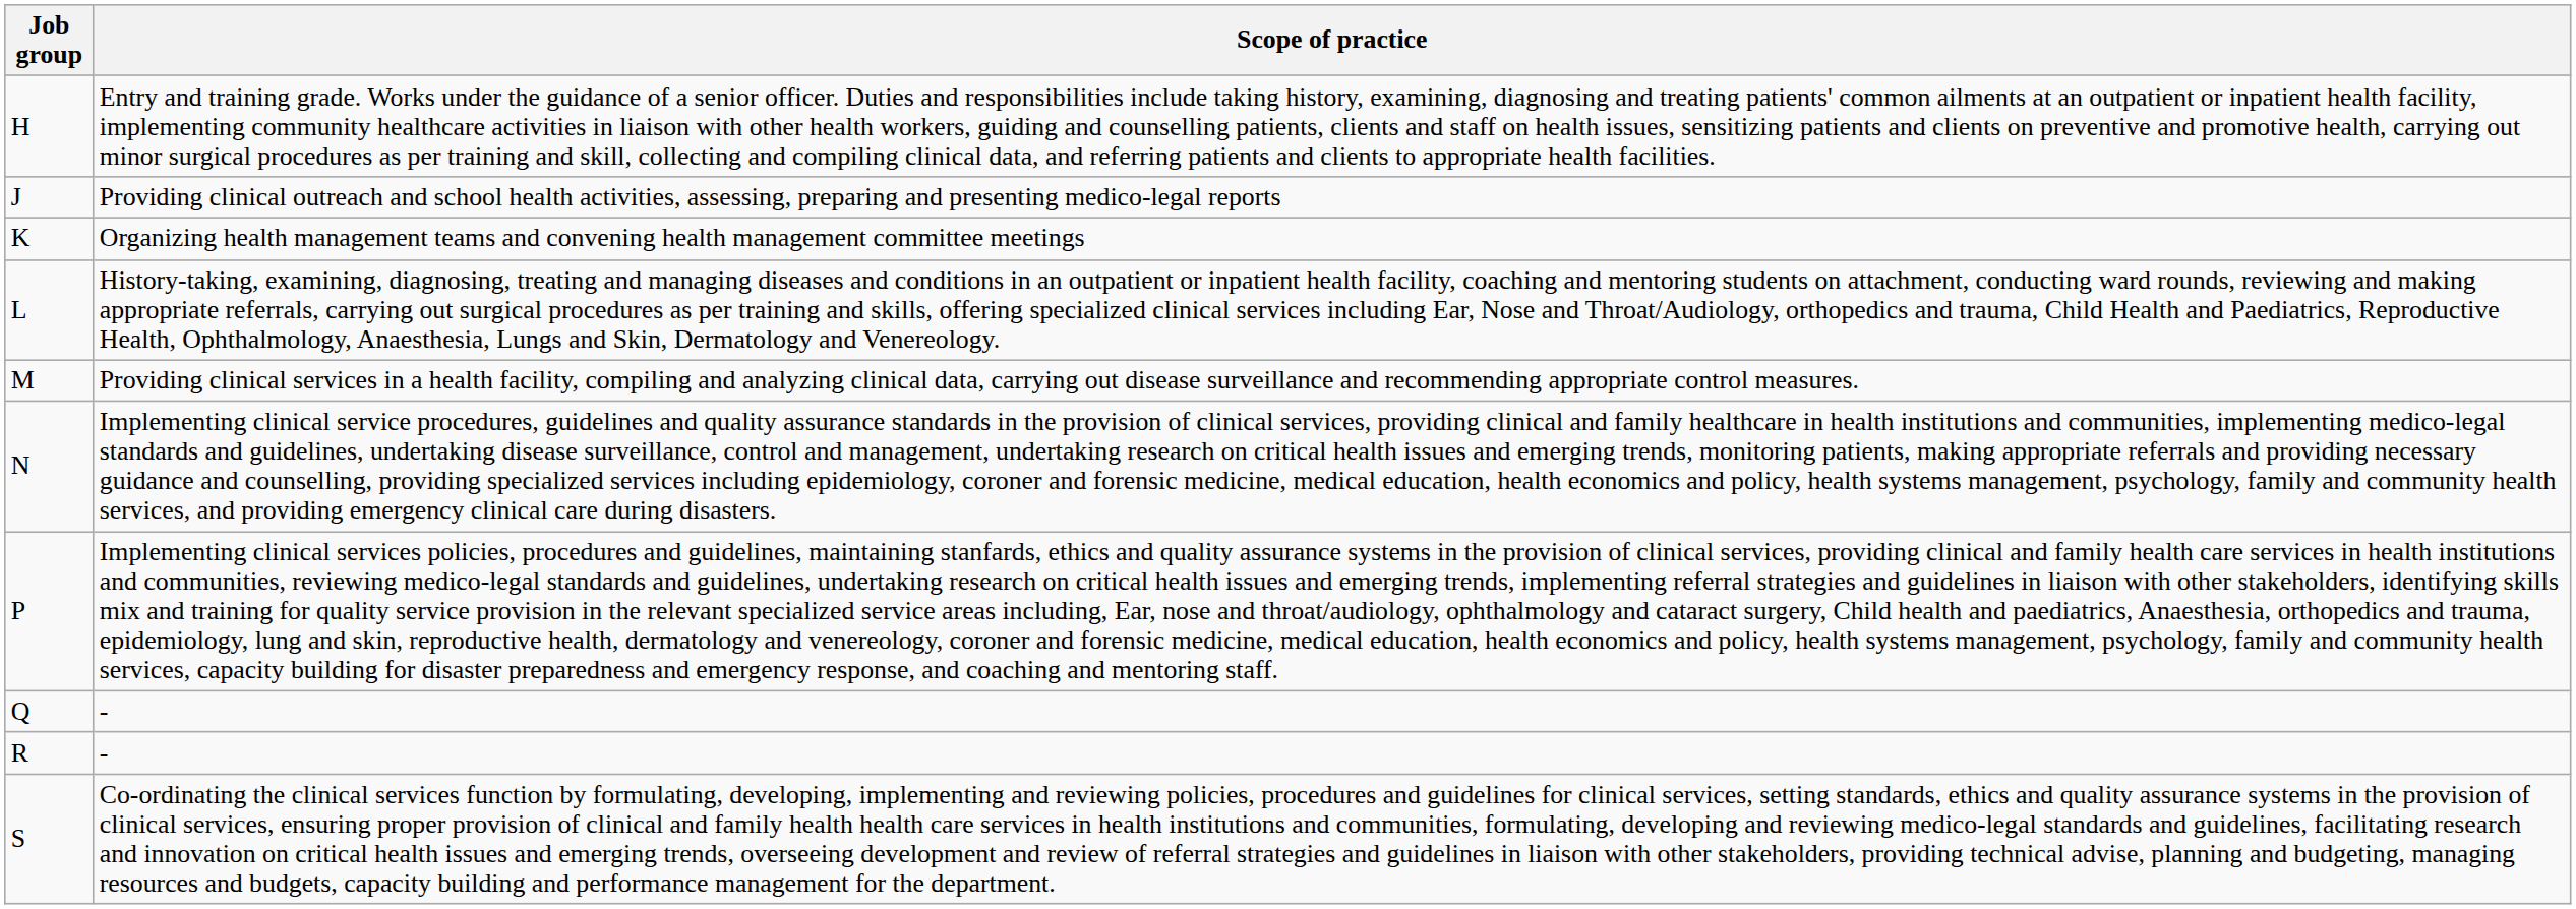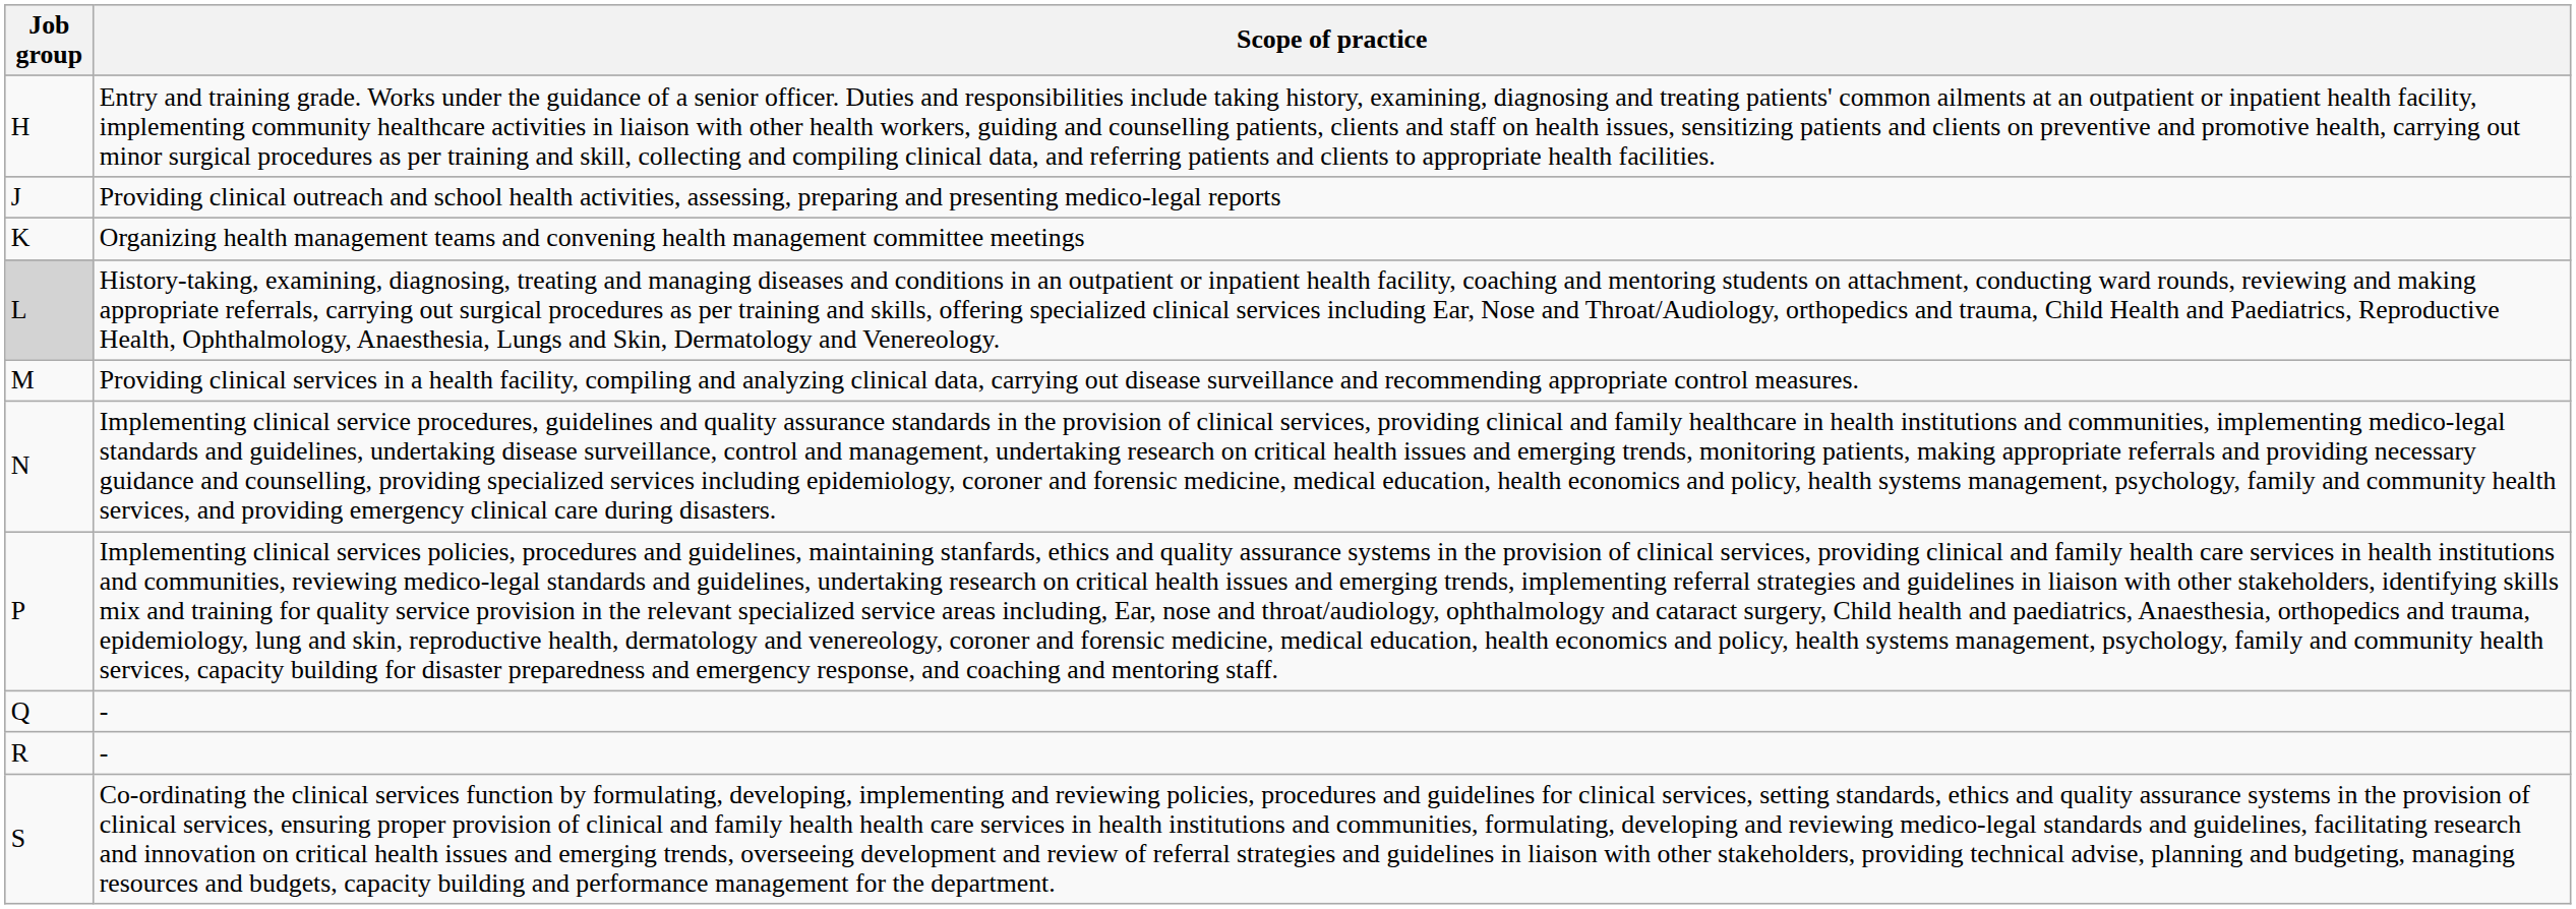row 5 | Job group: no background -> lightgrey background
